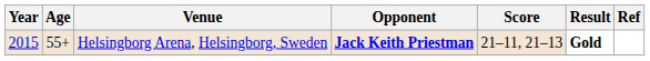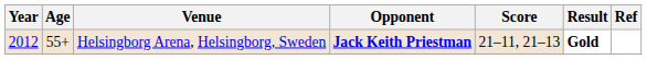Helsingborg Arena, Helsingborg, Sweden | Year: 2015 -> 2012
